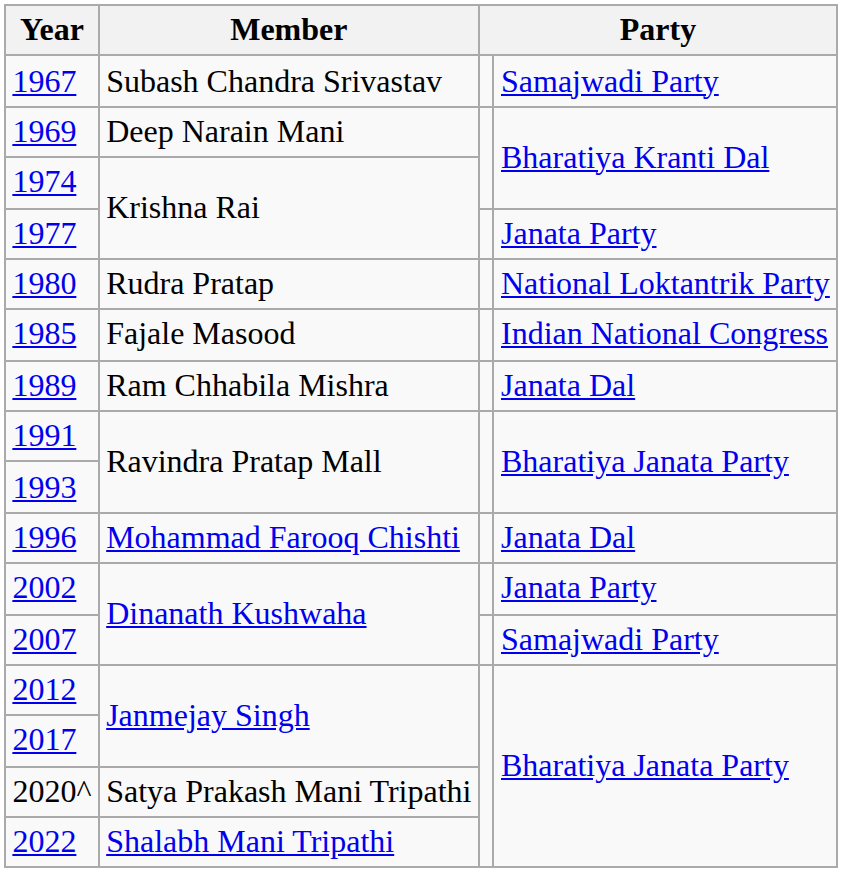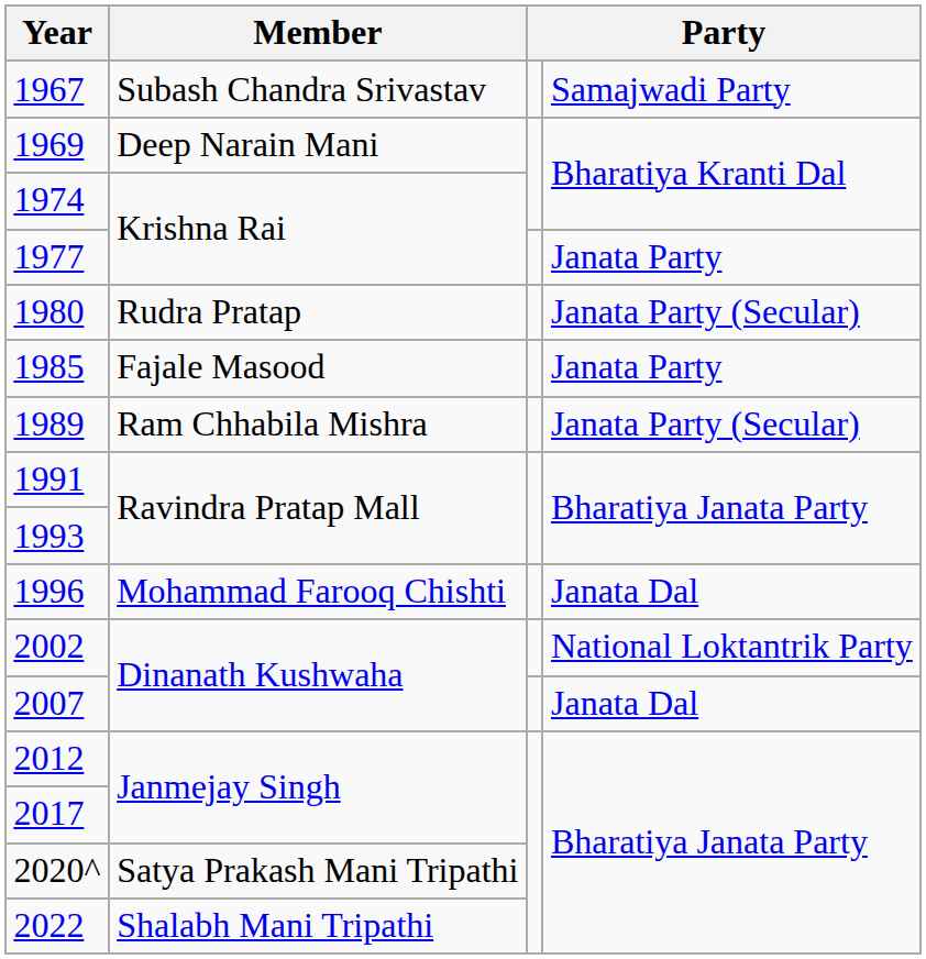1980 | column 4: National Loktantrik Party -> Janata Party (Secular)
1985 | column 4: Indian National Congress -> Janata Party
1989 | column 4: Janata Dal -> Janata Party (Secular)
2002 | column 4: Janata Party -> National Loktantrik Party
2007 | column 4: Samajwadi Party -> Janata Dal
